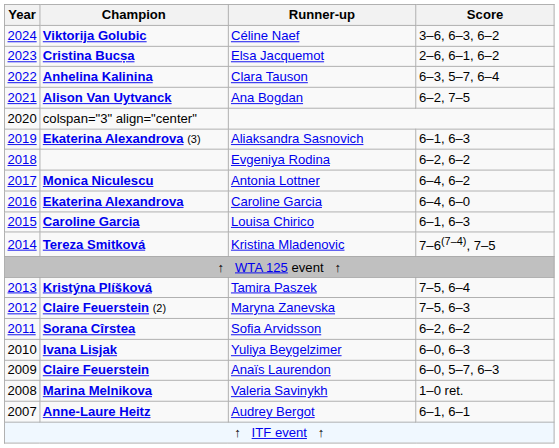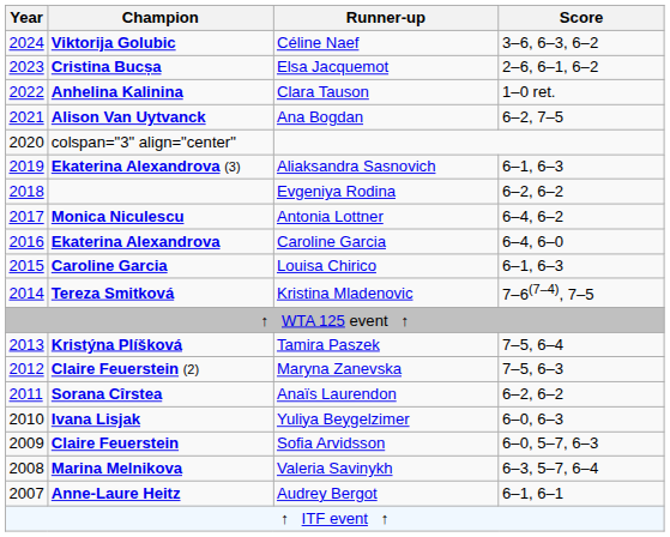Anhelina Kalinina | Score: 6–3, 5–7, 6–4 -> 1–0 ret.
Sorana Cîrstea | Runner-up: Sofia Arvidsson -> Anaïs Laurendon
Claire Feuerstein | Runner-up: Anaïs Laurendon -> Sofia Arvidsson
Marina Melnikova | Score: 1–0 ret. -> 6–3, 5–7, 6–4
